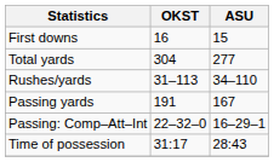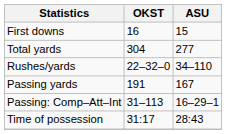Rushes/yards | OKST: 31–113 -> 22–32–0
Passing: Comp–Att–Int | OKST: 22–32–0 -> 31–113
